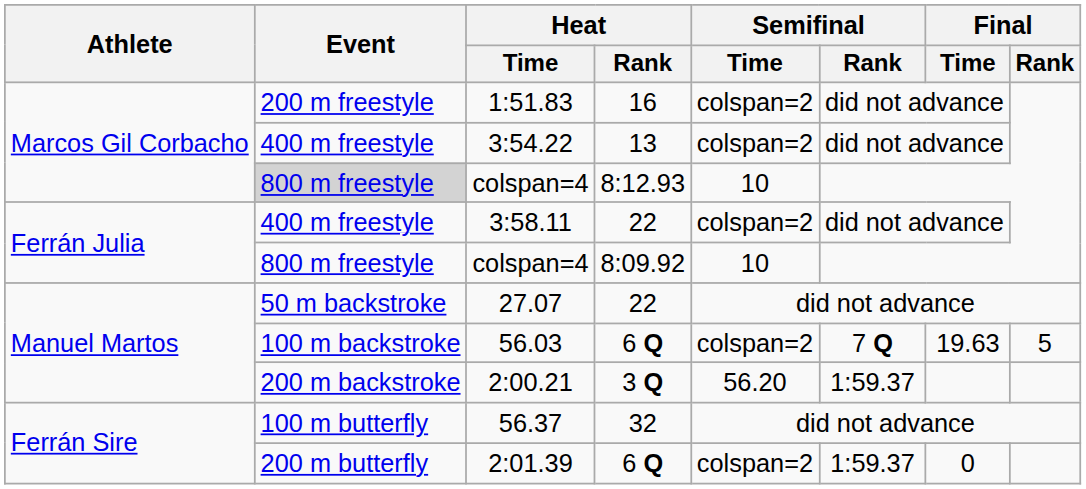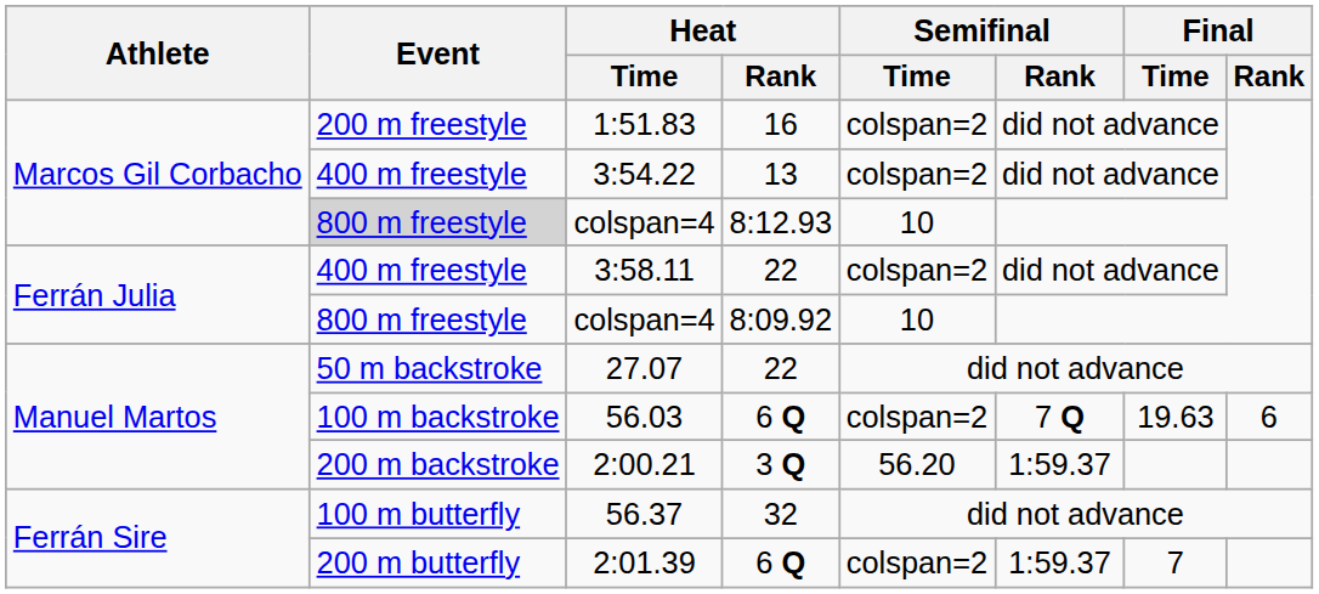56.03 | Final / Rank: 5 -> 6
2:01.39 | Final / Time: 0 -> 7
